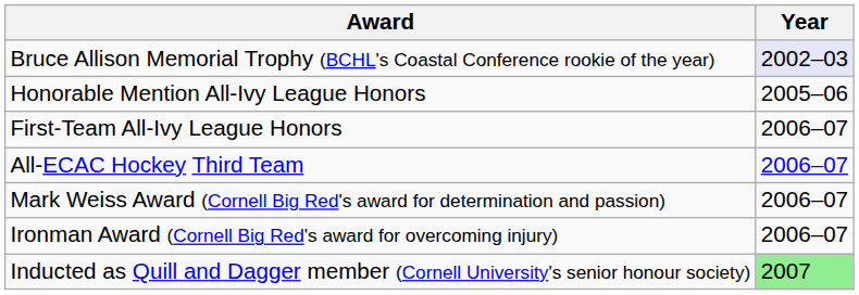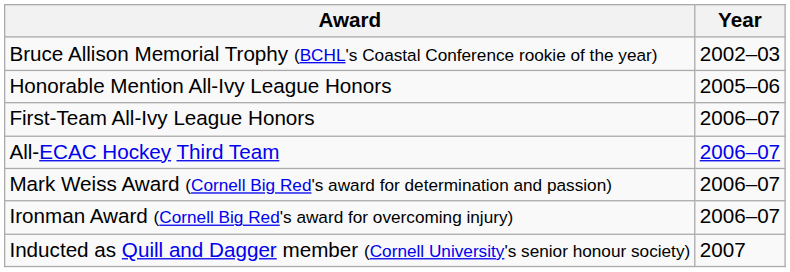row 2 | Year: lavender background -> no background
row 8 | Year: lightgreen background -> no background
